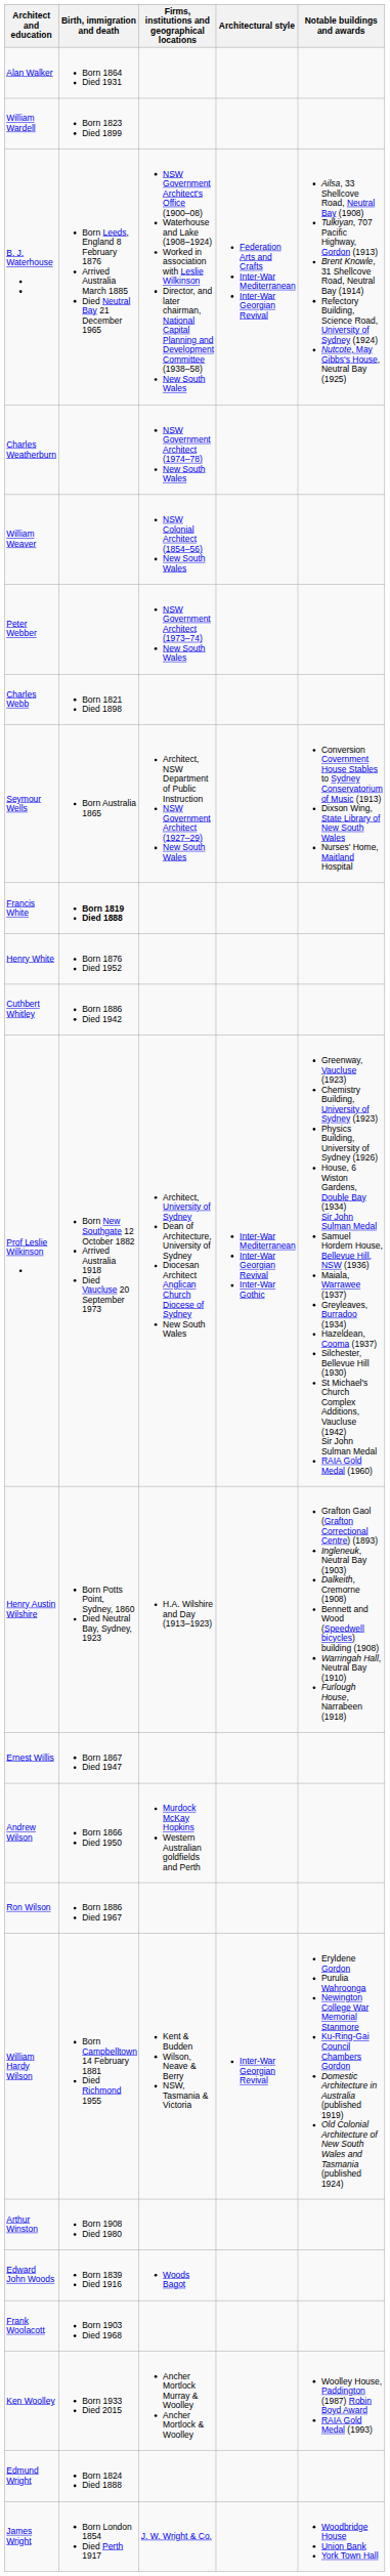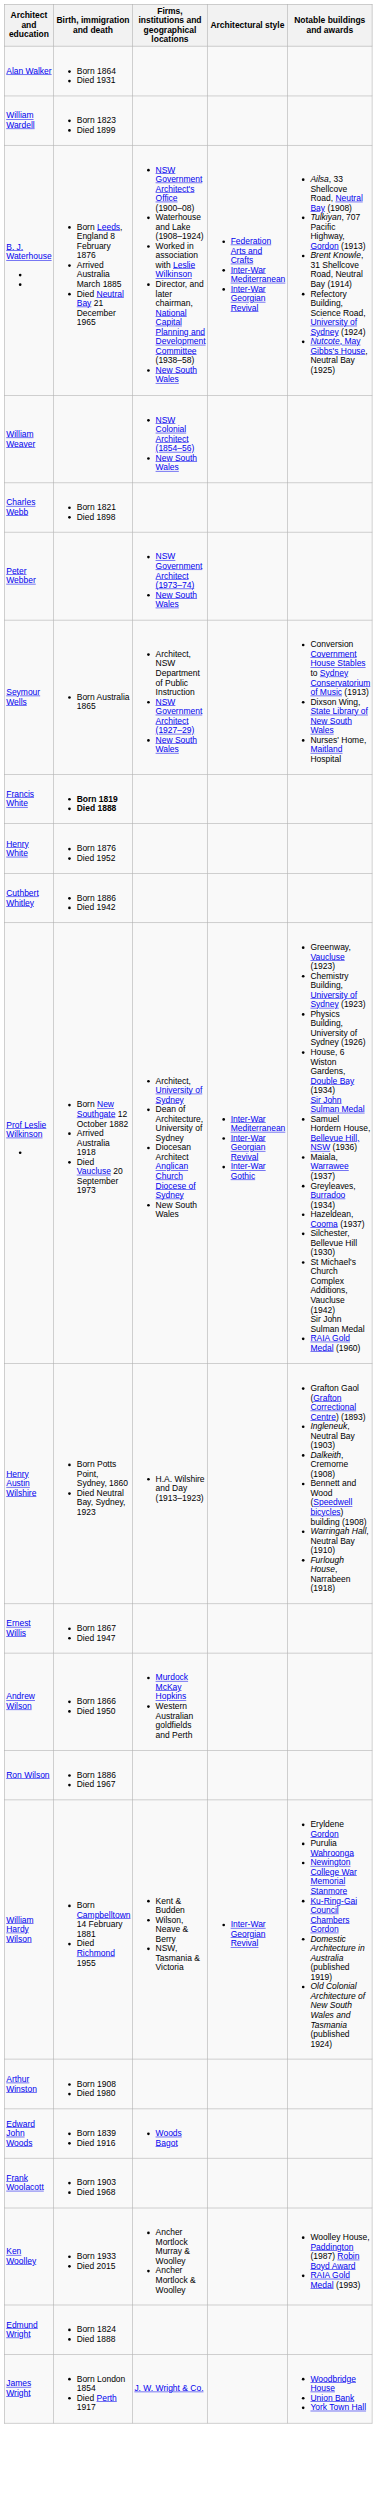- row: Charles Weatherburn | NSW Government Architect (1974–78) New South Wales
rows swapped: Charles Webb <-> Peter Webber
